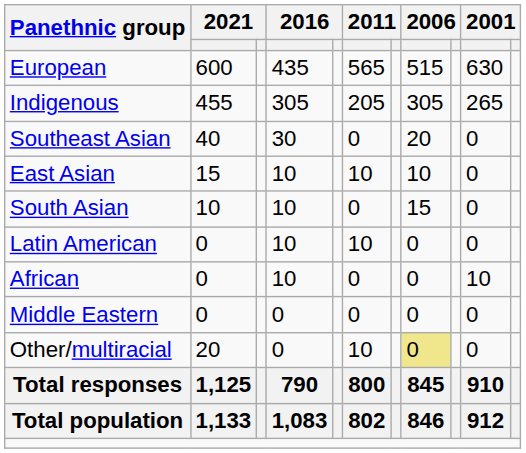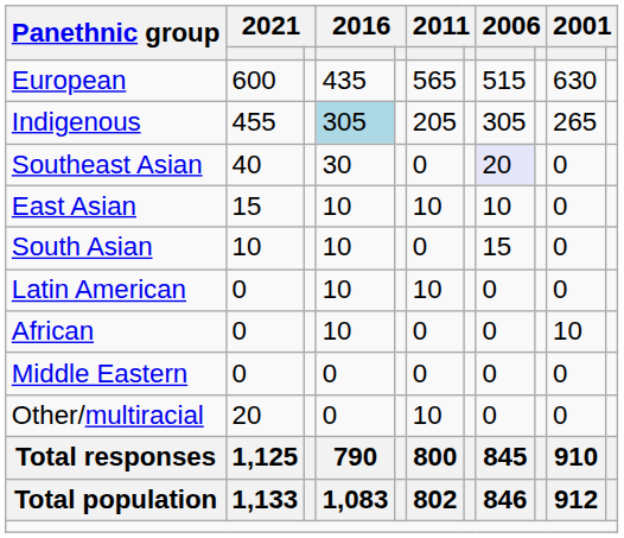Indigenous | column 4: no background -> lightblue background
Southeast Asian | column 8: no background -> lavender background
Other/multiracial | column 8: khaki background -> no background
